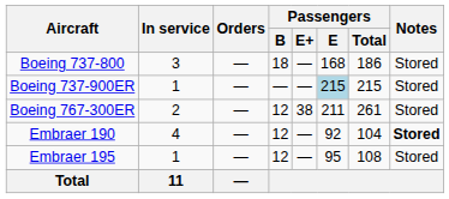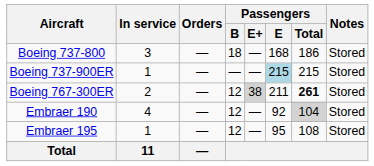Boeing 767-300ER | Passengers / E+: no background -> lightgrey background
Boeing 767-300ER | Passengers / Total: normal -> bold
Embraer 190 | Passengers / Total: no background -> lightgrey background
Embraer 190 | Notes: bold -> normal
